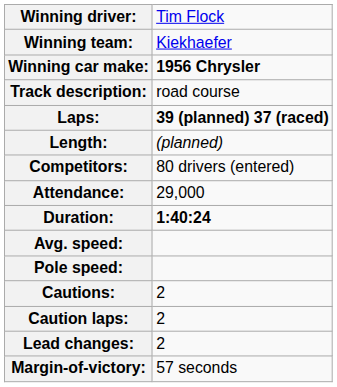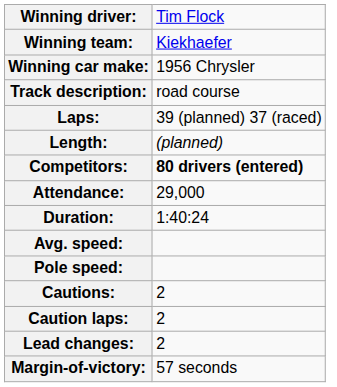Winning car make: | column 2: bold -> normal
Laps: | column 2: bold -> normal
Competitors: | column 2: normal -> bold
Duration: | column 2: bold -> normal
